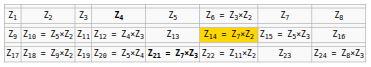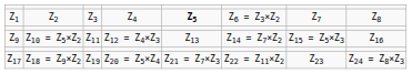Z1 | column 4: bold -> normal
Z1 | column 5: normal -> bold
Z9 | column 6: gold background -> no background
Z17 | column 5: bold -> normal
